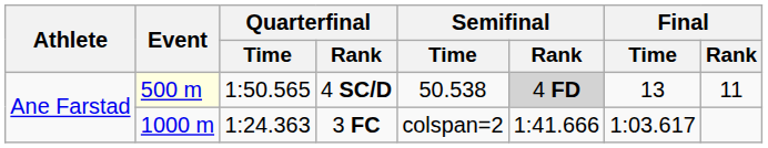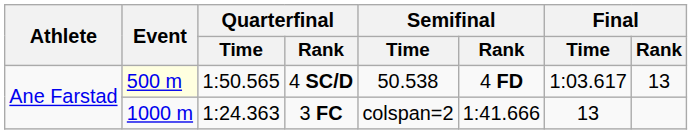4 SC/D | Semifinal / Rank: lightgrey background -> no background
4 SC/D | Final / Time: 13 -> 1:03.617
4 SC/D | Final / Rank: 11 -> 13
3 FC | Final / Time: 1:03.617 -> 13
